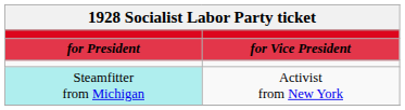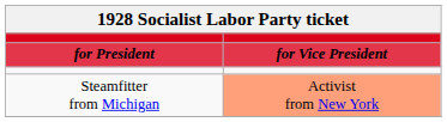Steamfitter from Michigan | column 1: paleturquoise background -> no background
Steamfitter from Michigan | column 2: no background -> lightsalmon background
